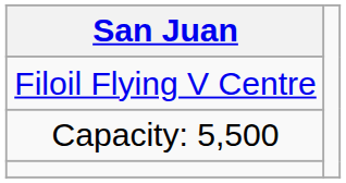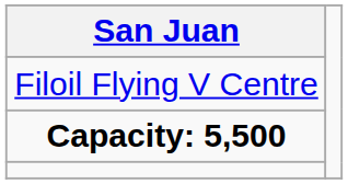Capacity: 5,500 | San Juan: normal -> bold
